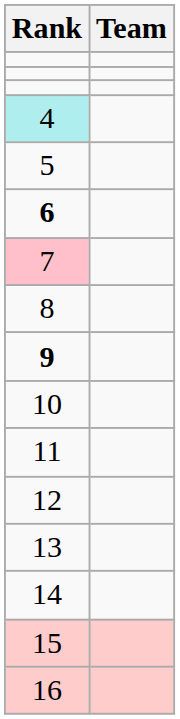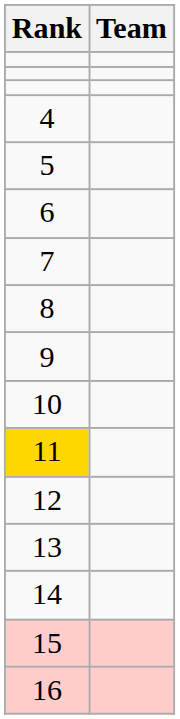row 5 | Rank: paleturquoise background -> no background
row 7 | Rank: bold -> normal
row 8 | Rank: pink background -> no background
row 10 | Rank: bold -> normal
row 12 | Rank: no background -> gold background
